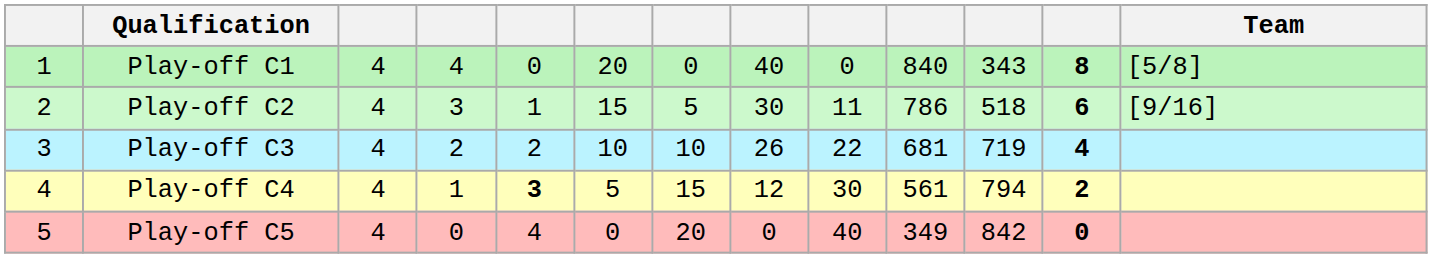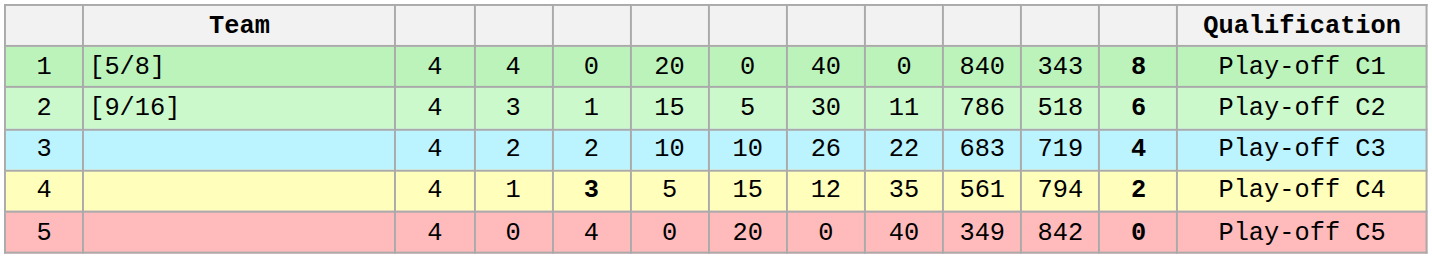columns swapped: Team <-> Qualification
row 4 | column 10: 681 -> 683
row 5 | column 9: 30 -> 35
